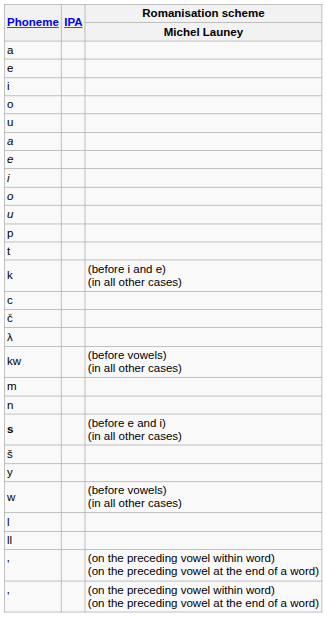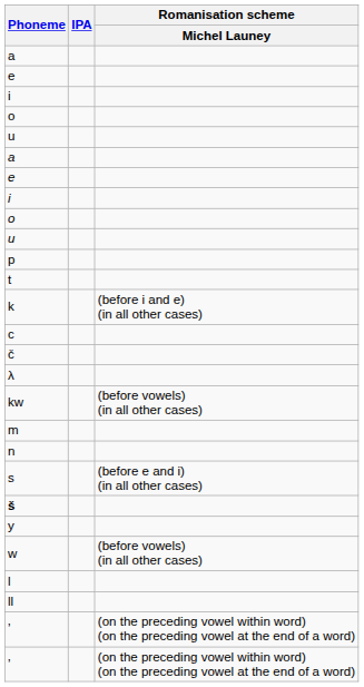s | Phoneme: bold -> normal
š | Phoneme: normal -> bold
